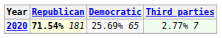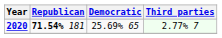2020 | Republican: lightyellow background -> no background
